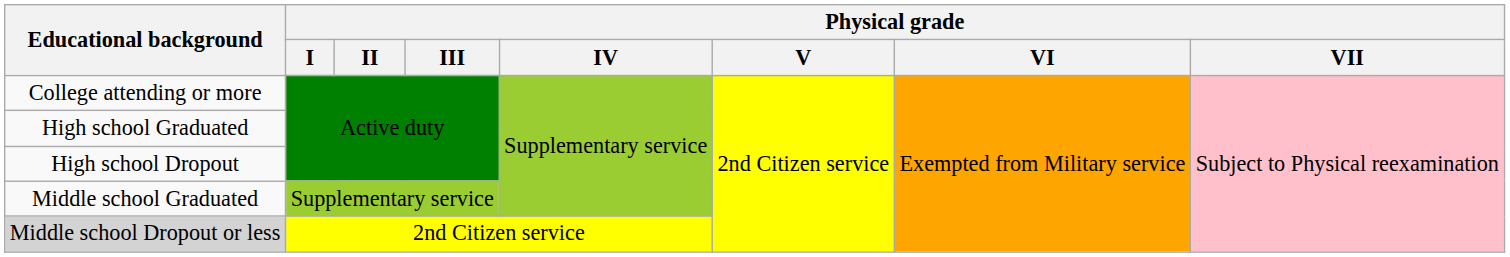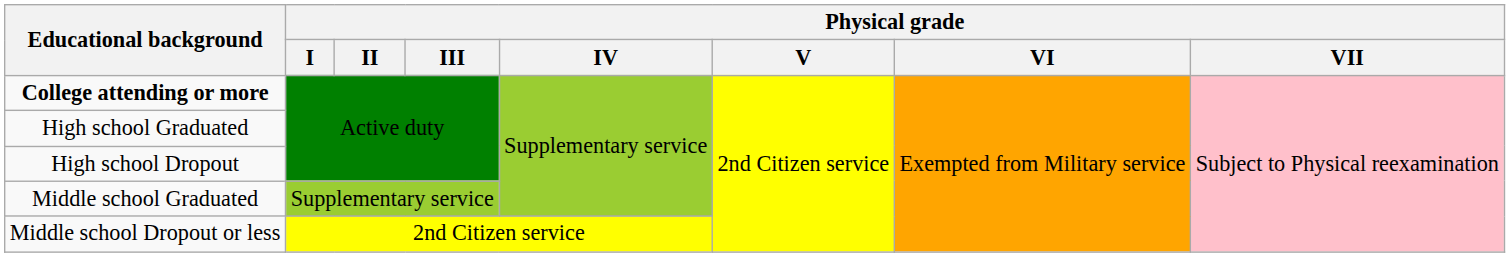College attending or more | Educational background: normal -> bold
Middle school Dropout or less | Educational background: lightgrey background -> no background
